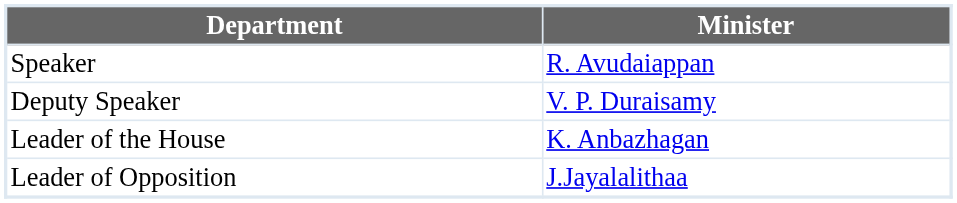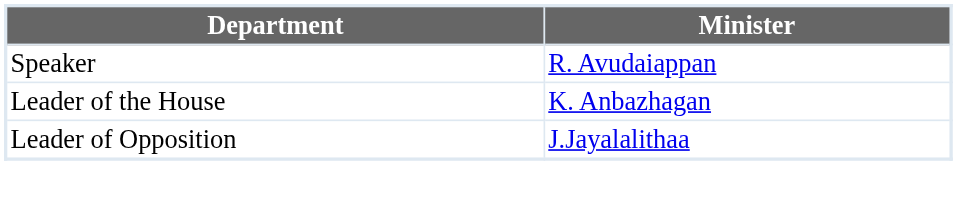- row: Deputy Speaker | V. P. Duraisamy
